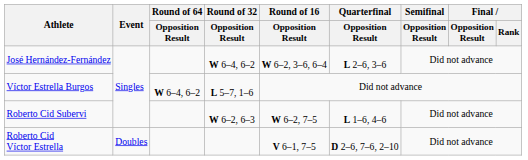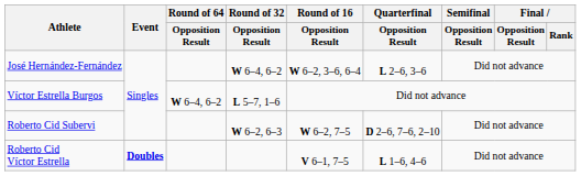Roberto Cid Subervi | Quarterfinal / Opposition Result: L 1–6, 4–6 -> D 2–6, 7–6, 2–10
Roberto Cid Víctor Estrella | Event: normal -> bold
Roberto Cid Víctor Estrella | Quarterfinal / Opposition Result: D 2–6, 7–6, 2–10 -> L 1–6, 4–6
